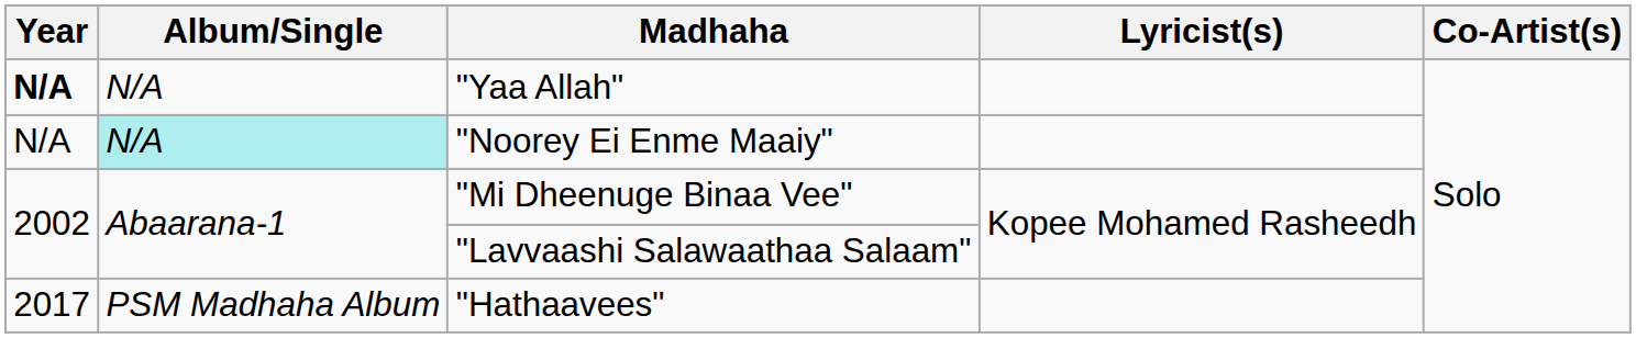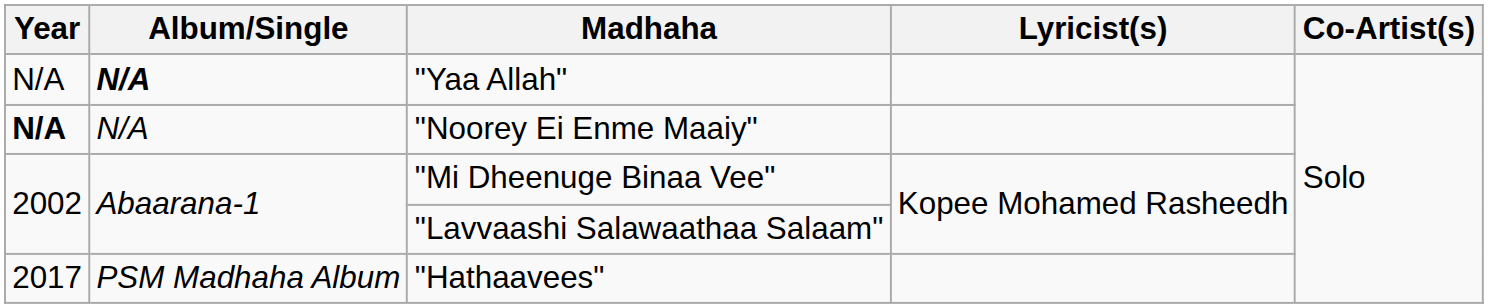"Yaa Allah" | Year: bold -> normal
"Yaa Allah" | Album/Single: normal -> bold
"Noorey Ei Enme Maaiy" | Year: normal -> bold
"Noorey Ei Enme Maaiy" | Album/Single: paleturquoise background -> no background
